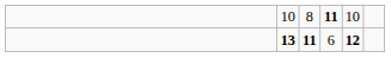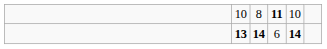row 2 | column 3: 11 -> 14
row 2 | column 5: 12 -> 14
